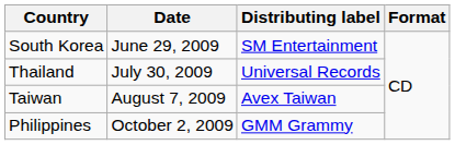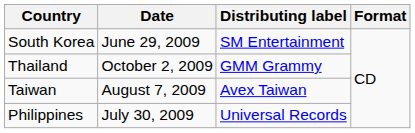Thailand | Date: July 30, 2009 -> October 2, 2009
Thailand | Distributing label: Universal Records -> GMM Grammy
Philippines | Date: October 2, 2009 -> July 30, 2009
Philippines | Distributing label: GMM Grammy -> Universal Records
